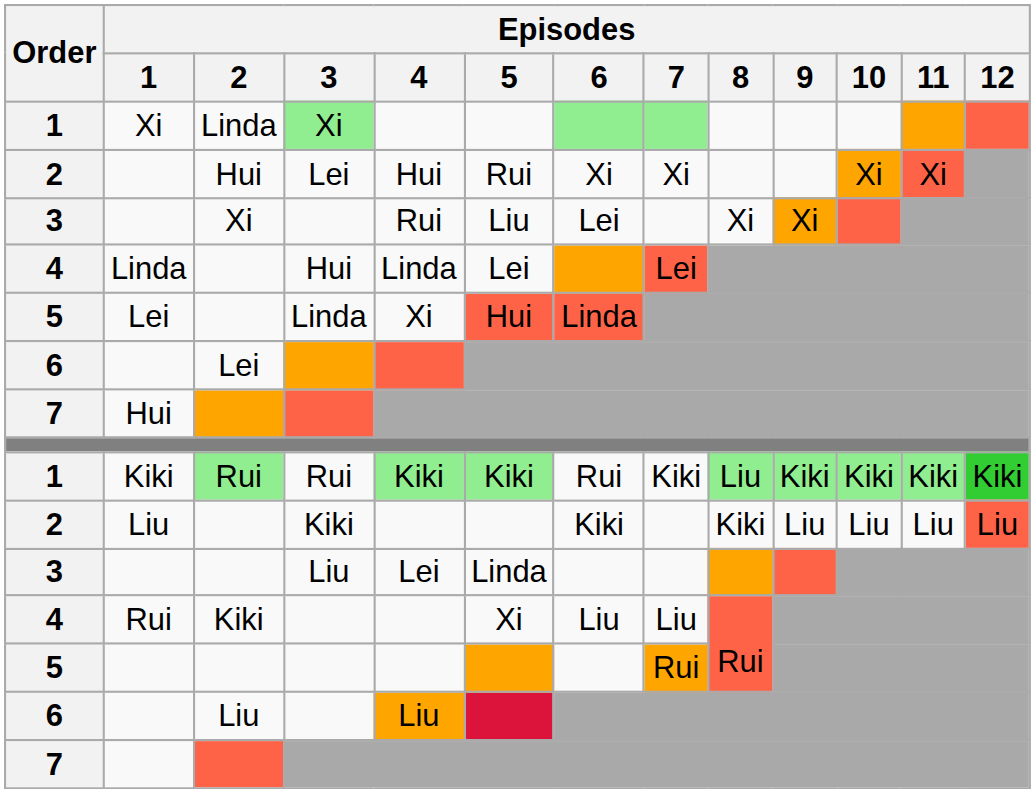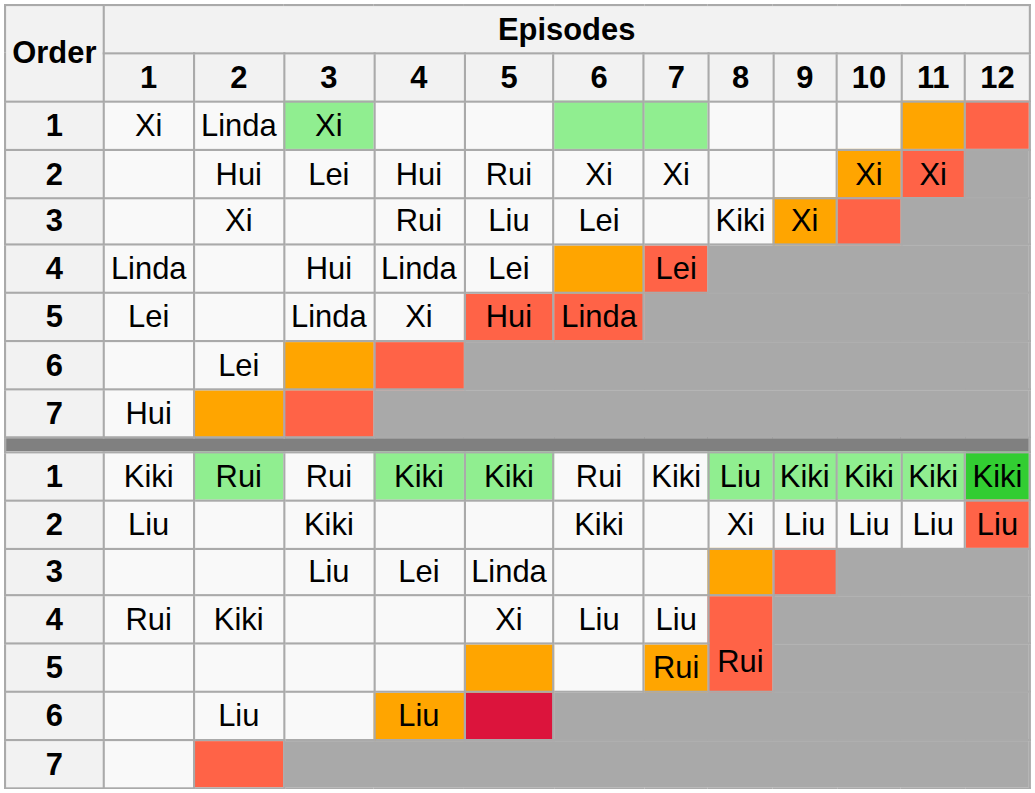row 5 | Episodes / 8: Xi -> Kiki
row 12 | Episodes / 8: Kiki -> Xi
